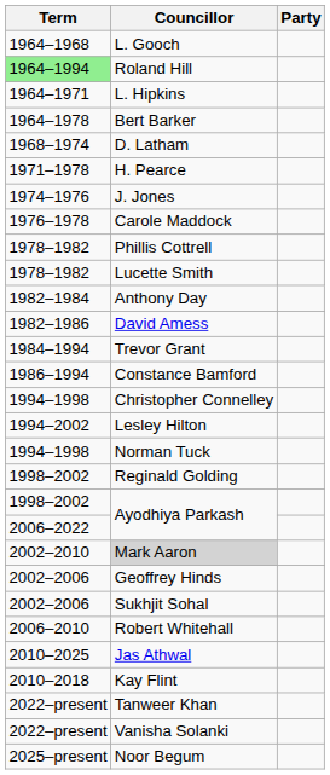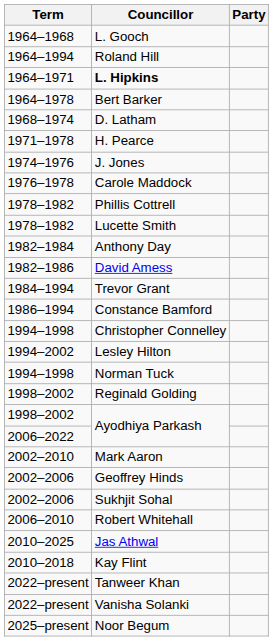Roland Hill | Term: lightgreen background -> no background
L. Hipkins | Councillor: normal -> bold
Mark Aaron | Councillor: lightgrey background -> no background
